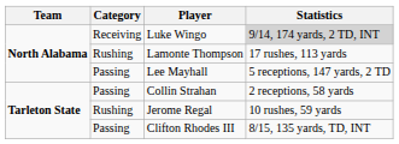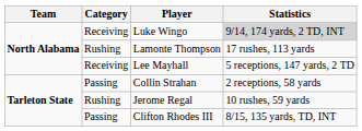Lee Mayhall | Category: Passing -> Receiving
